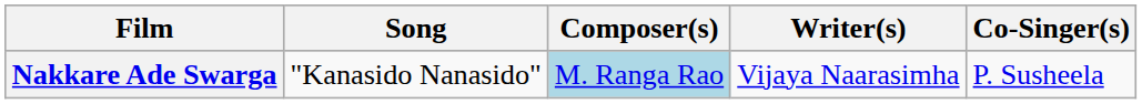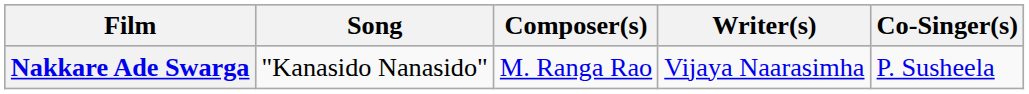Nakkare Ade Swarga | Composer(s): lightblue background -> no background
